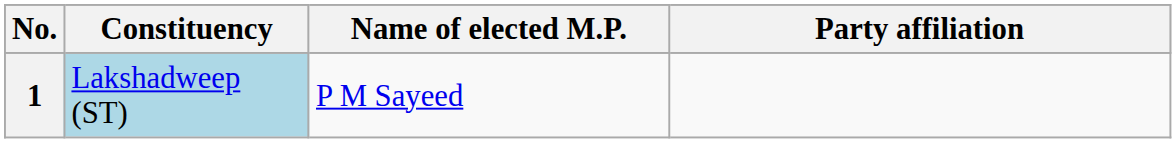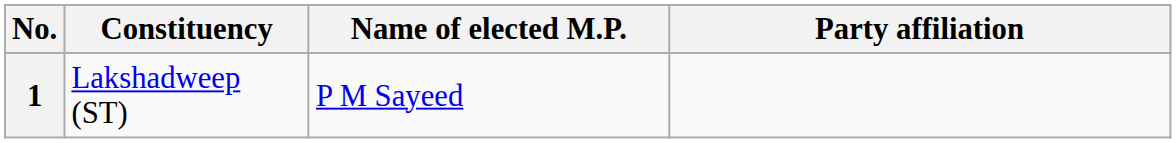1 | Constituency: lightblue background -> no background
